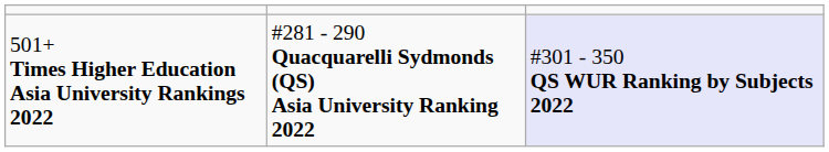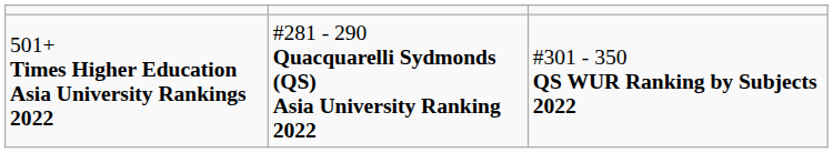501+ Times Higher Education Asia University Rankings 2022 | column 3: lavender background -> no background
